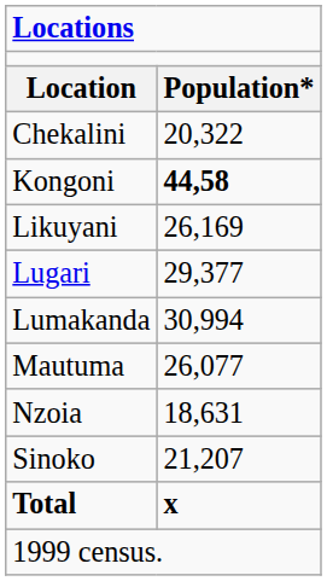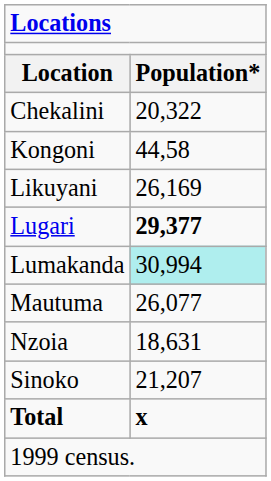Kongoni | column 2: bold -> normal
Lugari | column 2: normal -> bold
Lumakanda | column 2: no background -> paleturquoise background
